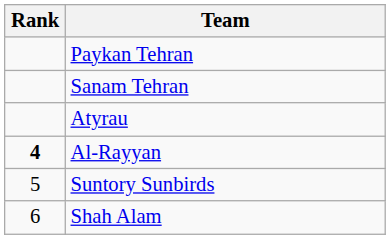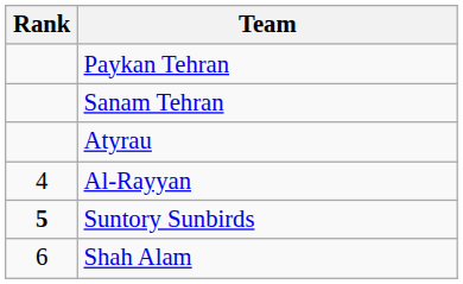Al-Rayyan | Rank: bold -> normal
Suntory Sunbirds | Rank: normal -> bold
